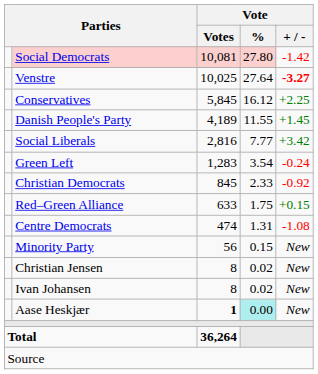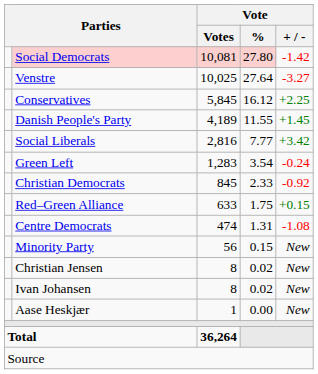Venstre | Vote / + / -: bold -> normal
Aase Heskjær | Vote / Votes: bold -> normal
Aase Heskjær | Vote / %: paleturquoise background -> no background
